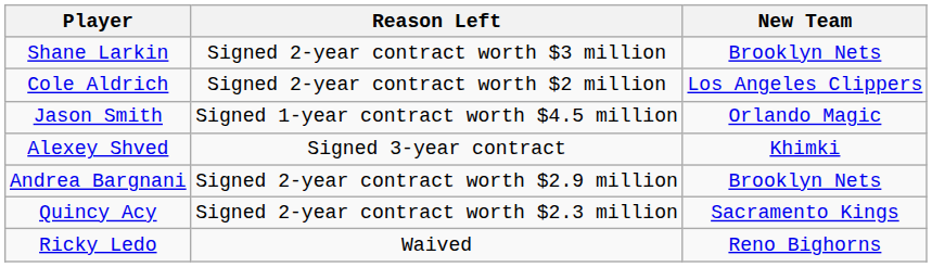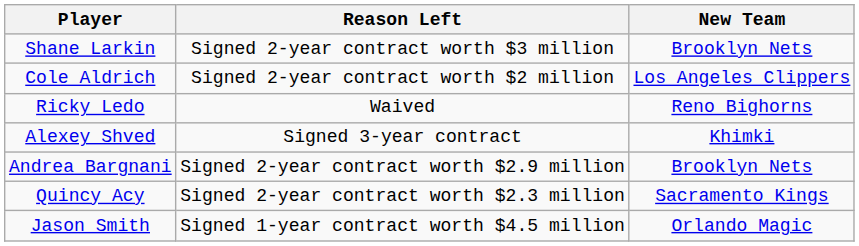rows swapped: Jason Smith <-> Ricky Ledo
